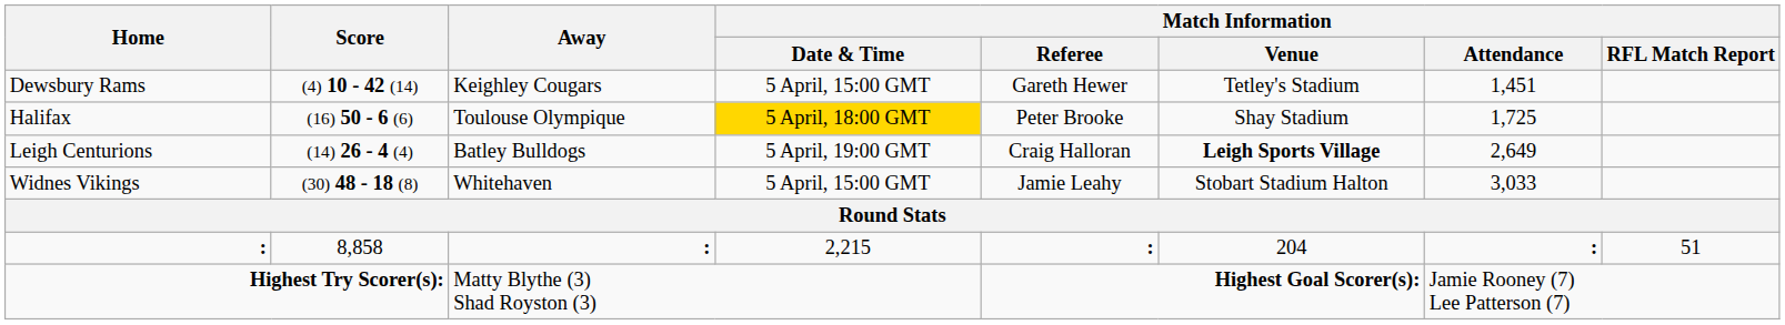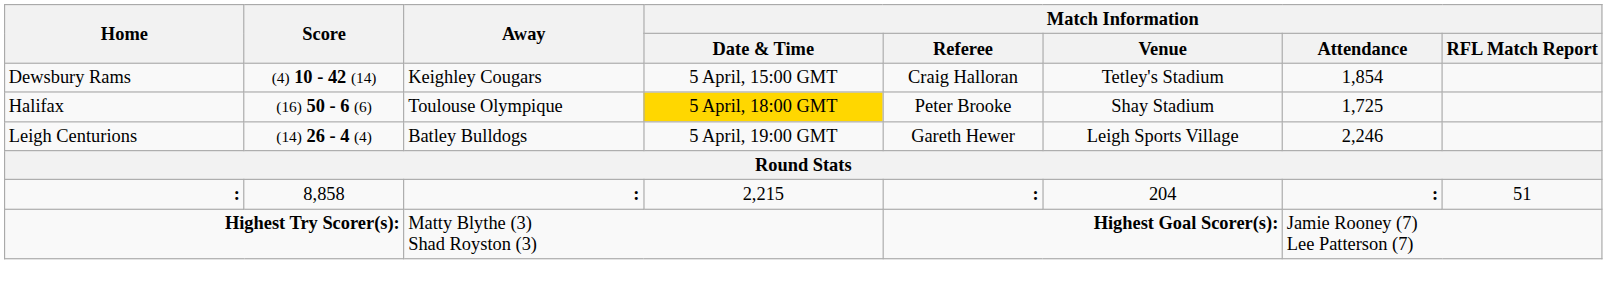Dewsbury Rams | Match Information / Referee: Gareth Hewer -> Craig Halloran
Dewsbury Rams | Match Information / Attendance: 1,451 -> 1,854
Leigh Centurions | Match Information / Referee: Craig Halloran -> Gareth Hewer
Leigh Centurions | Match Information / Venue: bold -> normal
Leigh Centurions | Match Information / Attendance: 2,649 -> 2,246
- row: Widnes Vikings | (30) 48 - 18 (8) | Whitehaven | 5 April, 15:00 GMT | Jamie Leahy | Stobart Stadium Halton | 3,033
